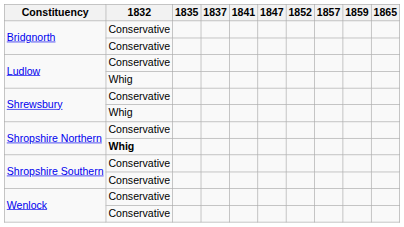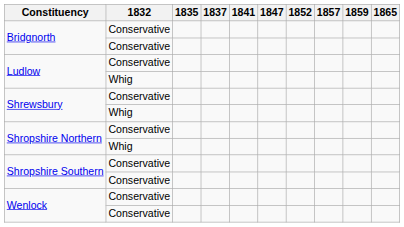Shropshire Northern / Whig | 1832: bold -> normal
